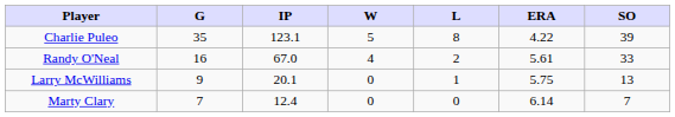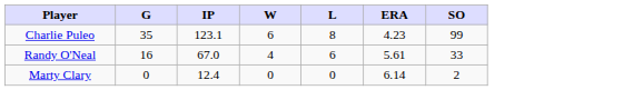Charlie Puleo | W: 5 -> 6
Charlie Puleo | ERA: 4.22 -> 4.23
Charlie Puleo | SO: 39 -> 99
Randy O'Neal | L: 2 -> 6
- row: Larry McWilliams | 9 | 20.1 | 0 | 1 | 5.75 | 13
Marty Clary | G: 7 -> 0
Marty Clary | SO: 7 -> 2
